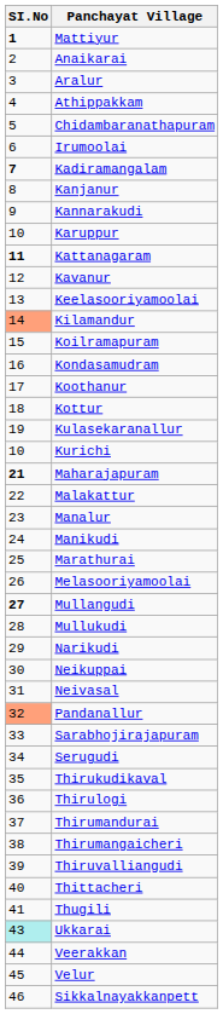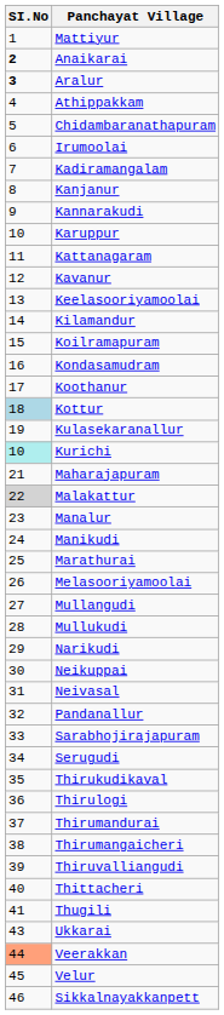Mattiyur | SI.No: bold -> normal
Anaikarai | SI.No: normal -> bold
Aralur | SI.No: normal -> bold
Kadiramangalam | SI.No: bold -> normal
Kattanagaram | SI.No: bold -> normal
Kilamandur | SI.No: lightsalmon background -> no background
Kottur | SI.No: no background -> lightblue background
Kurichi | SI.No: no background -> paleturquoise background
Maharajapuram | SI.No: bold -> normal
Malakattur | SI.No: no background -> lightgrey background
Mullangudi | SI.No: bold -> normal
Pandanallur | SI.No: lightsalmon background -> no background
Ukkarai | SI.No: paleturquoise background -> no background
Veerakkan | SI.No: no background -> lightsalmon background
